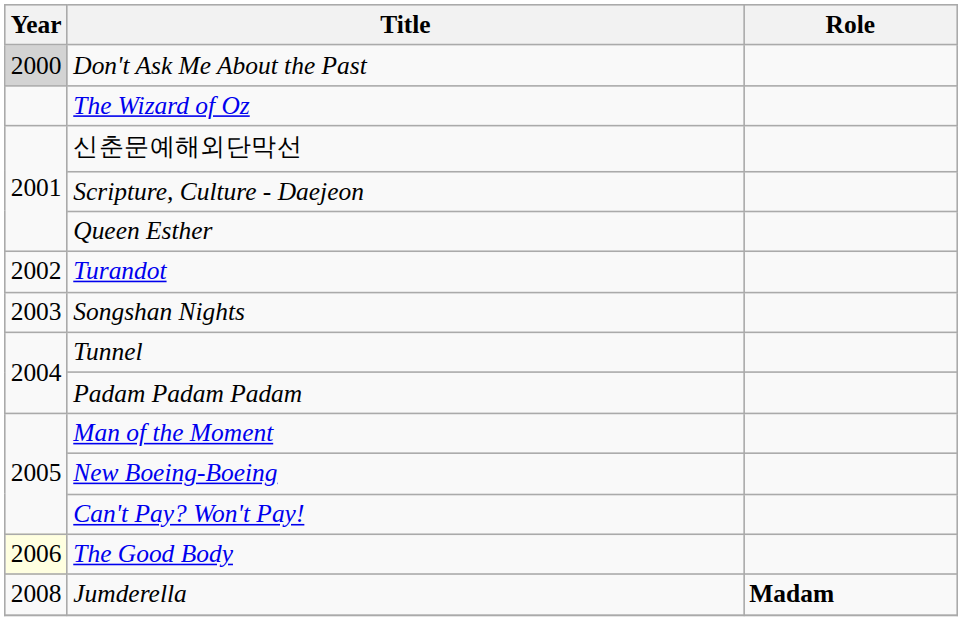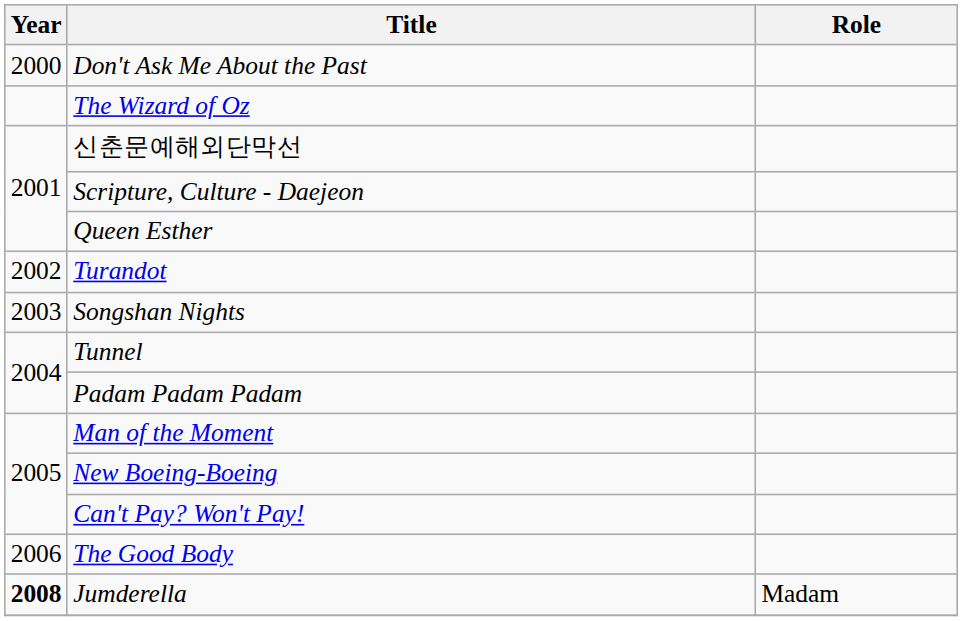Don't Ask Me About the Past | Year: lightgrey background -> no background
The Good Body | Year: lightyellow background -> no background
Jumderella | Year: normal -> bold
Jumderella | Role: bold -> normal
